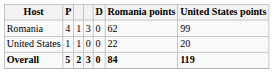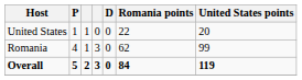rows swapped: Romania <-> United States
